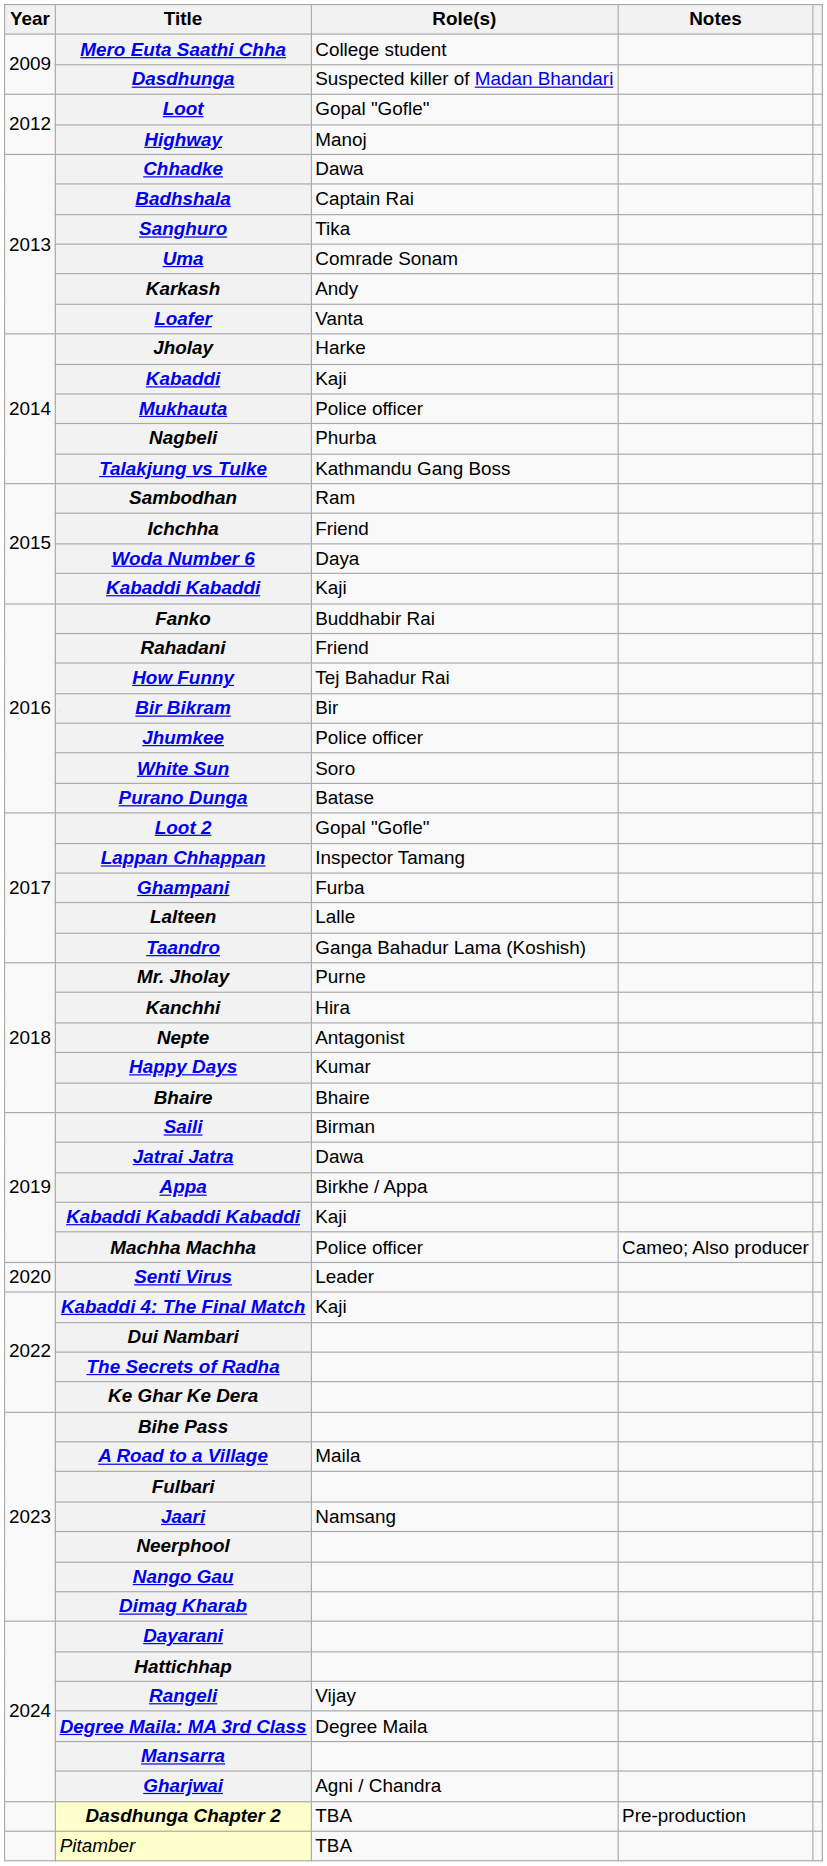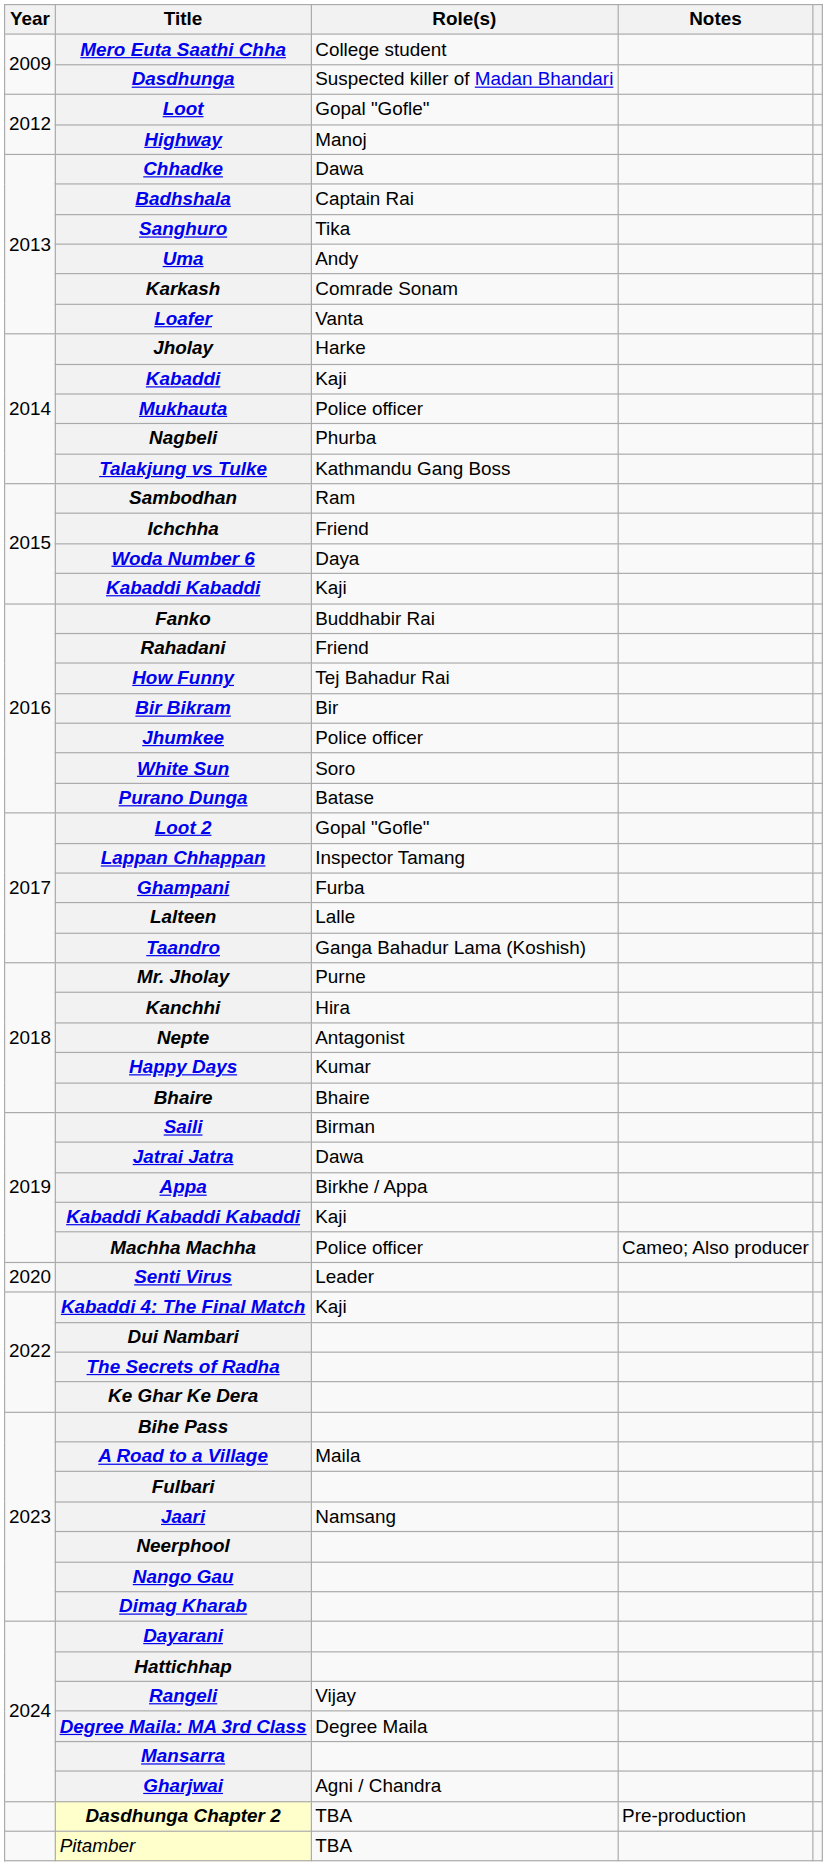Uma | Role(s): Comrade Sonam -> Andy
Karkash | Role(s): Andy -> Comrade Sonam
